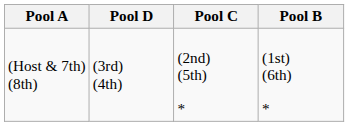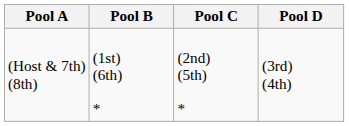columns swapped: Pool B <-> Pool D
